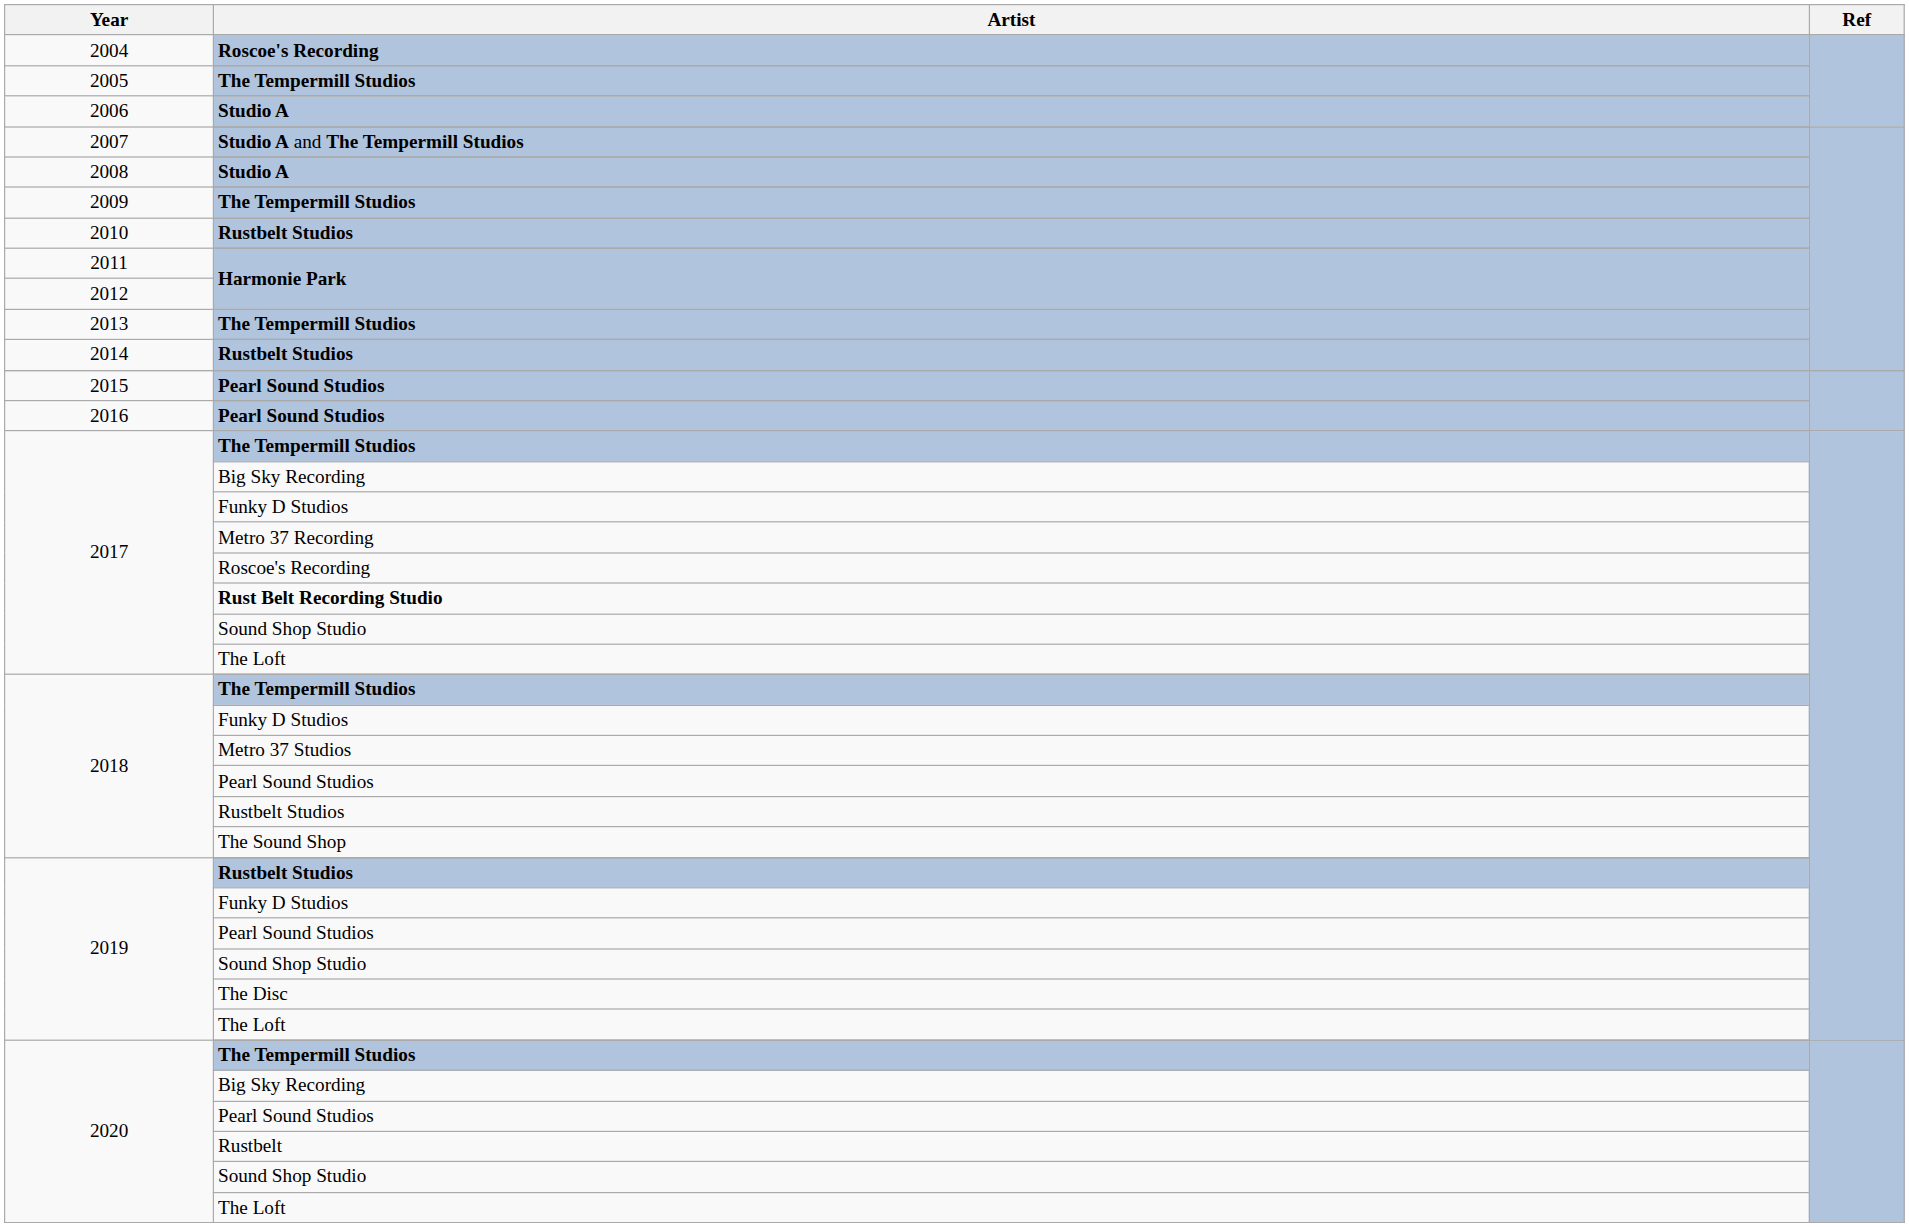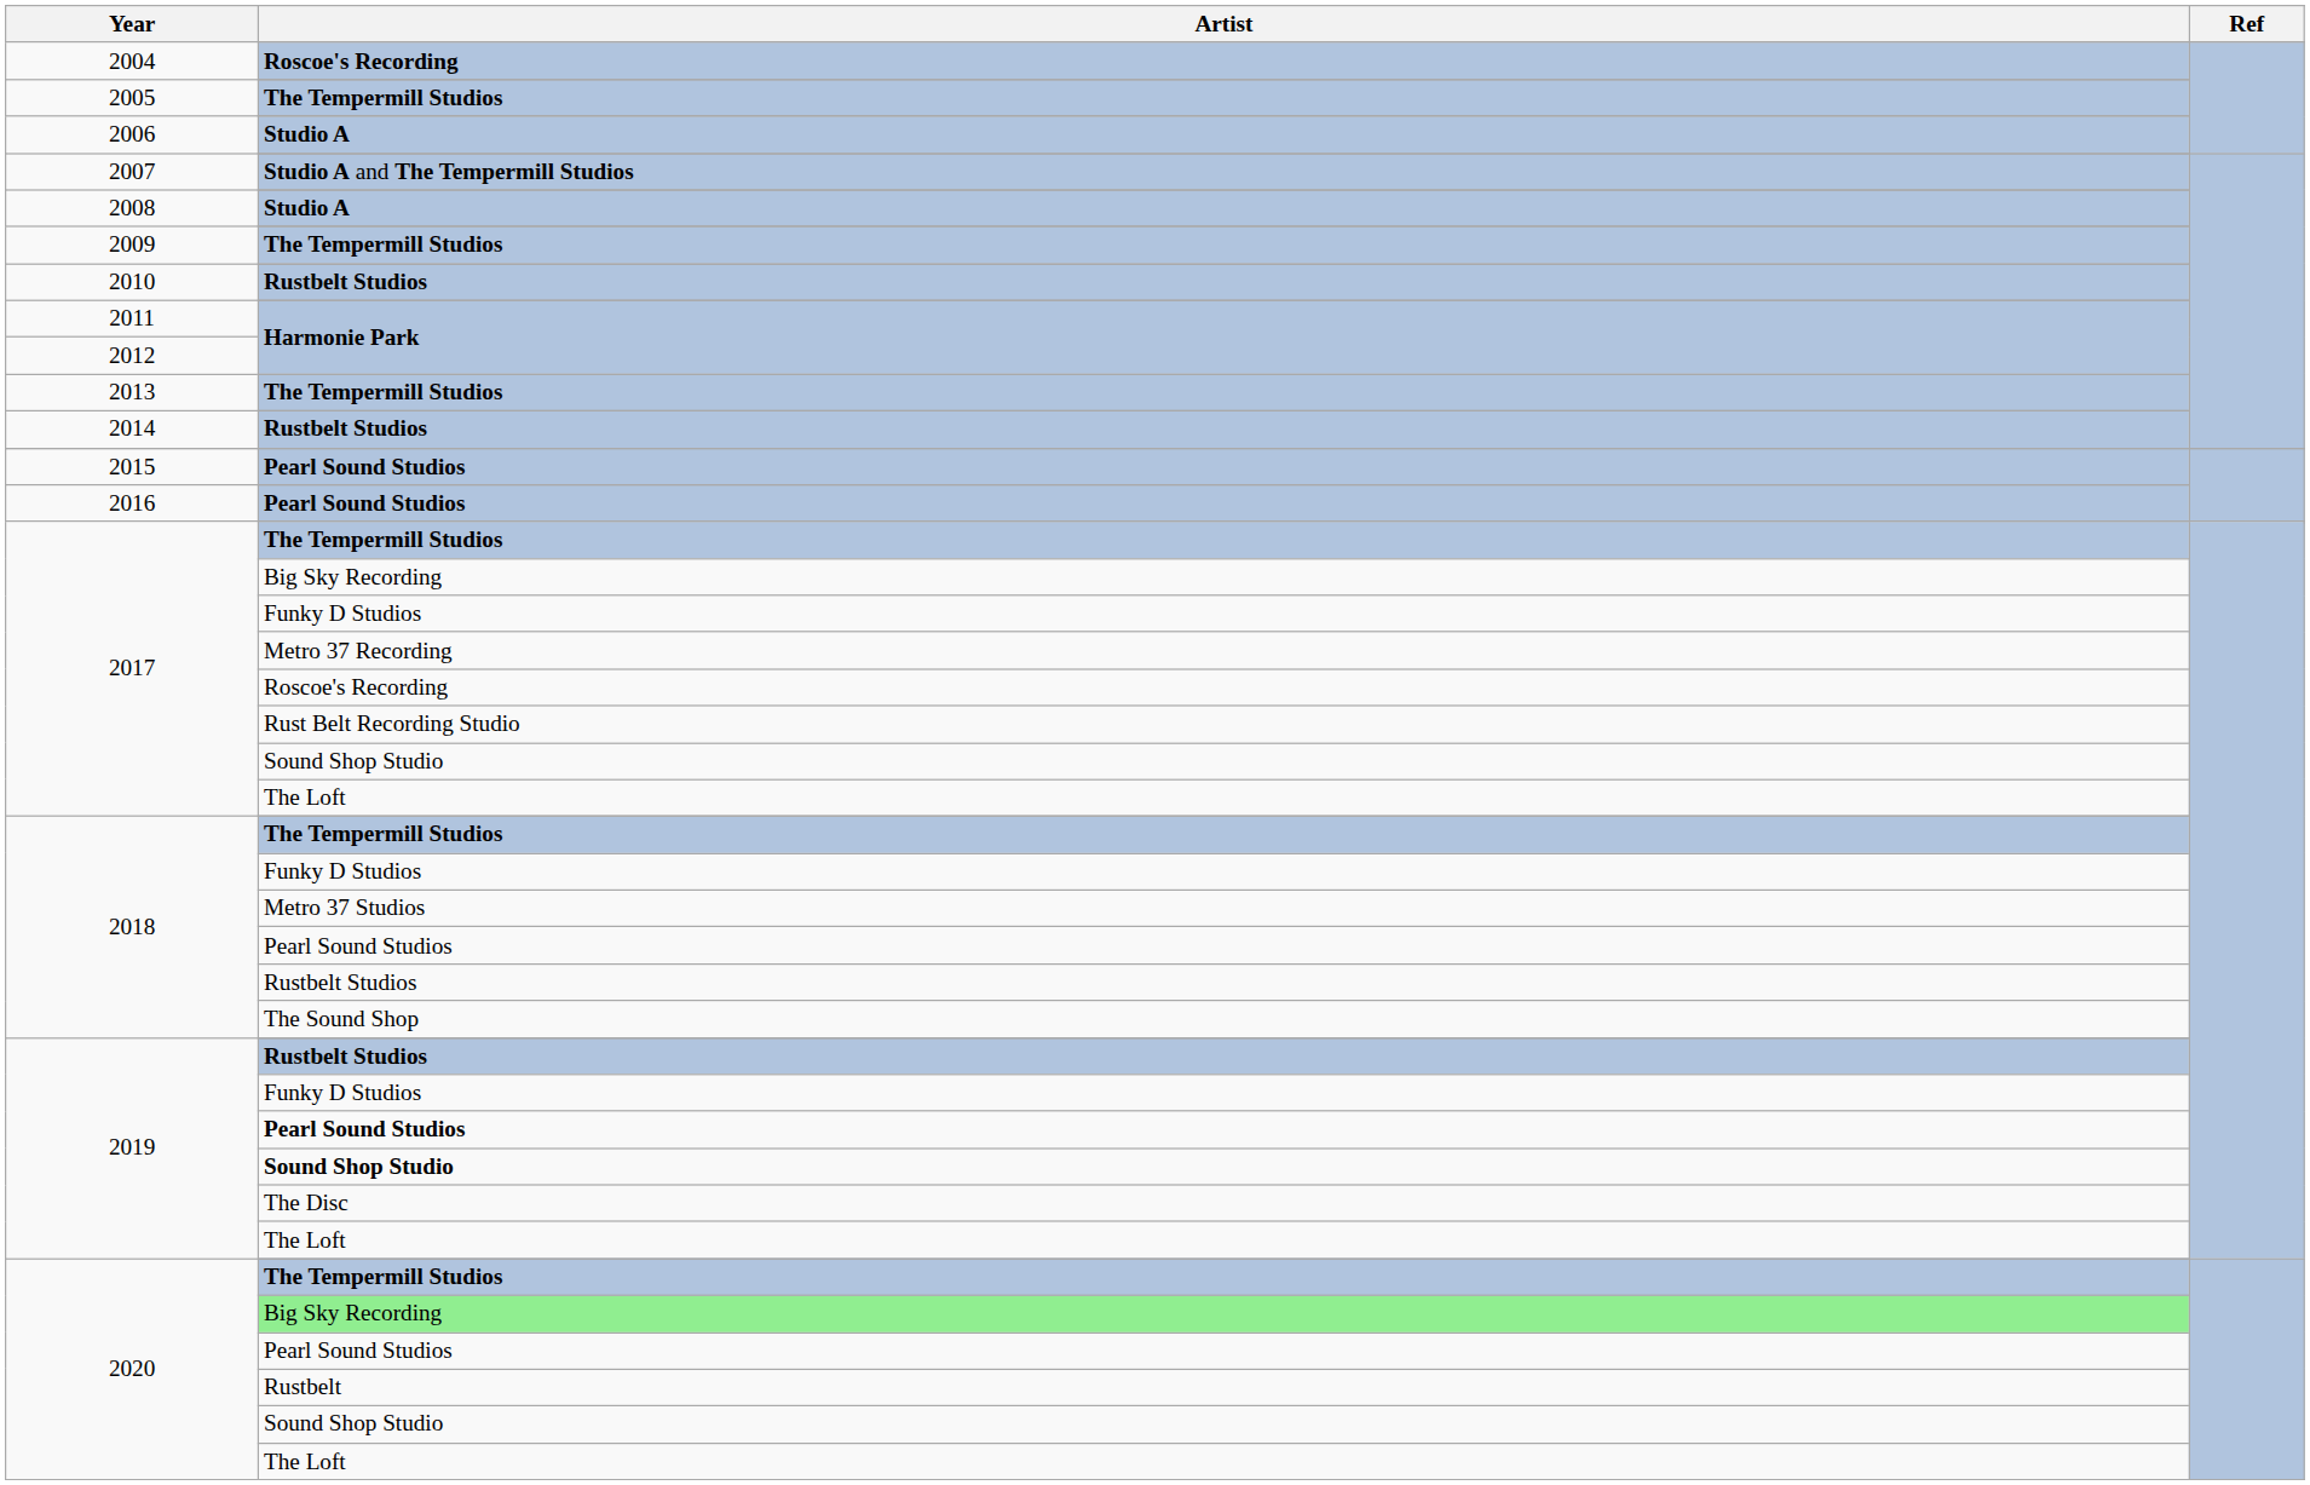Rust Belt Recording Studio | Artist: bold -> normal
2019 / Pearl Sound Studios | Artist: normal -> bold
2019 / Sound Shop Studio | Artist: normal -> bold
2020 / Big Sky Recording | Artist: no background -> lightgreen background
